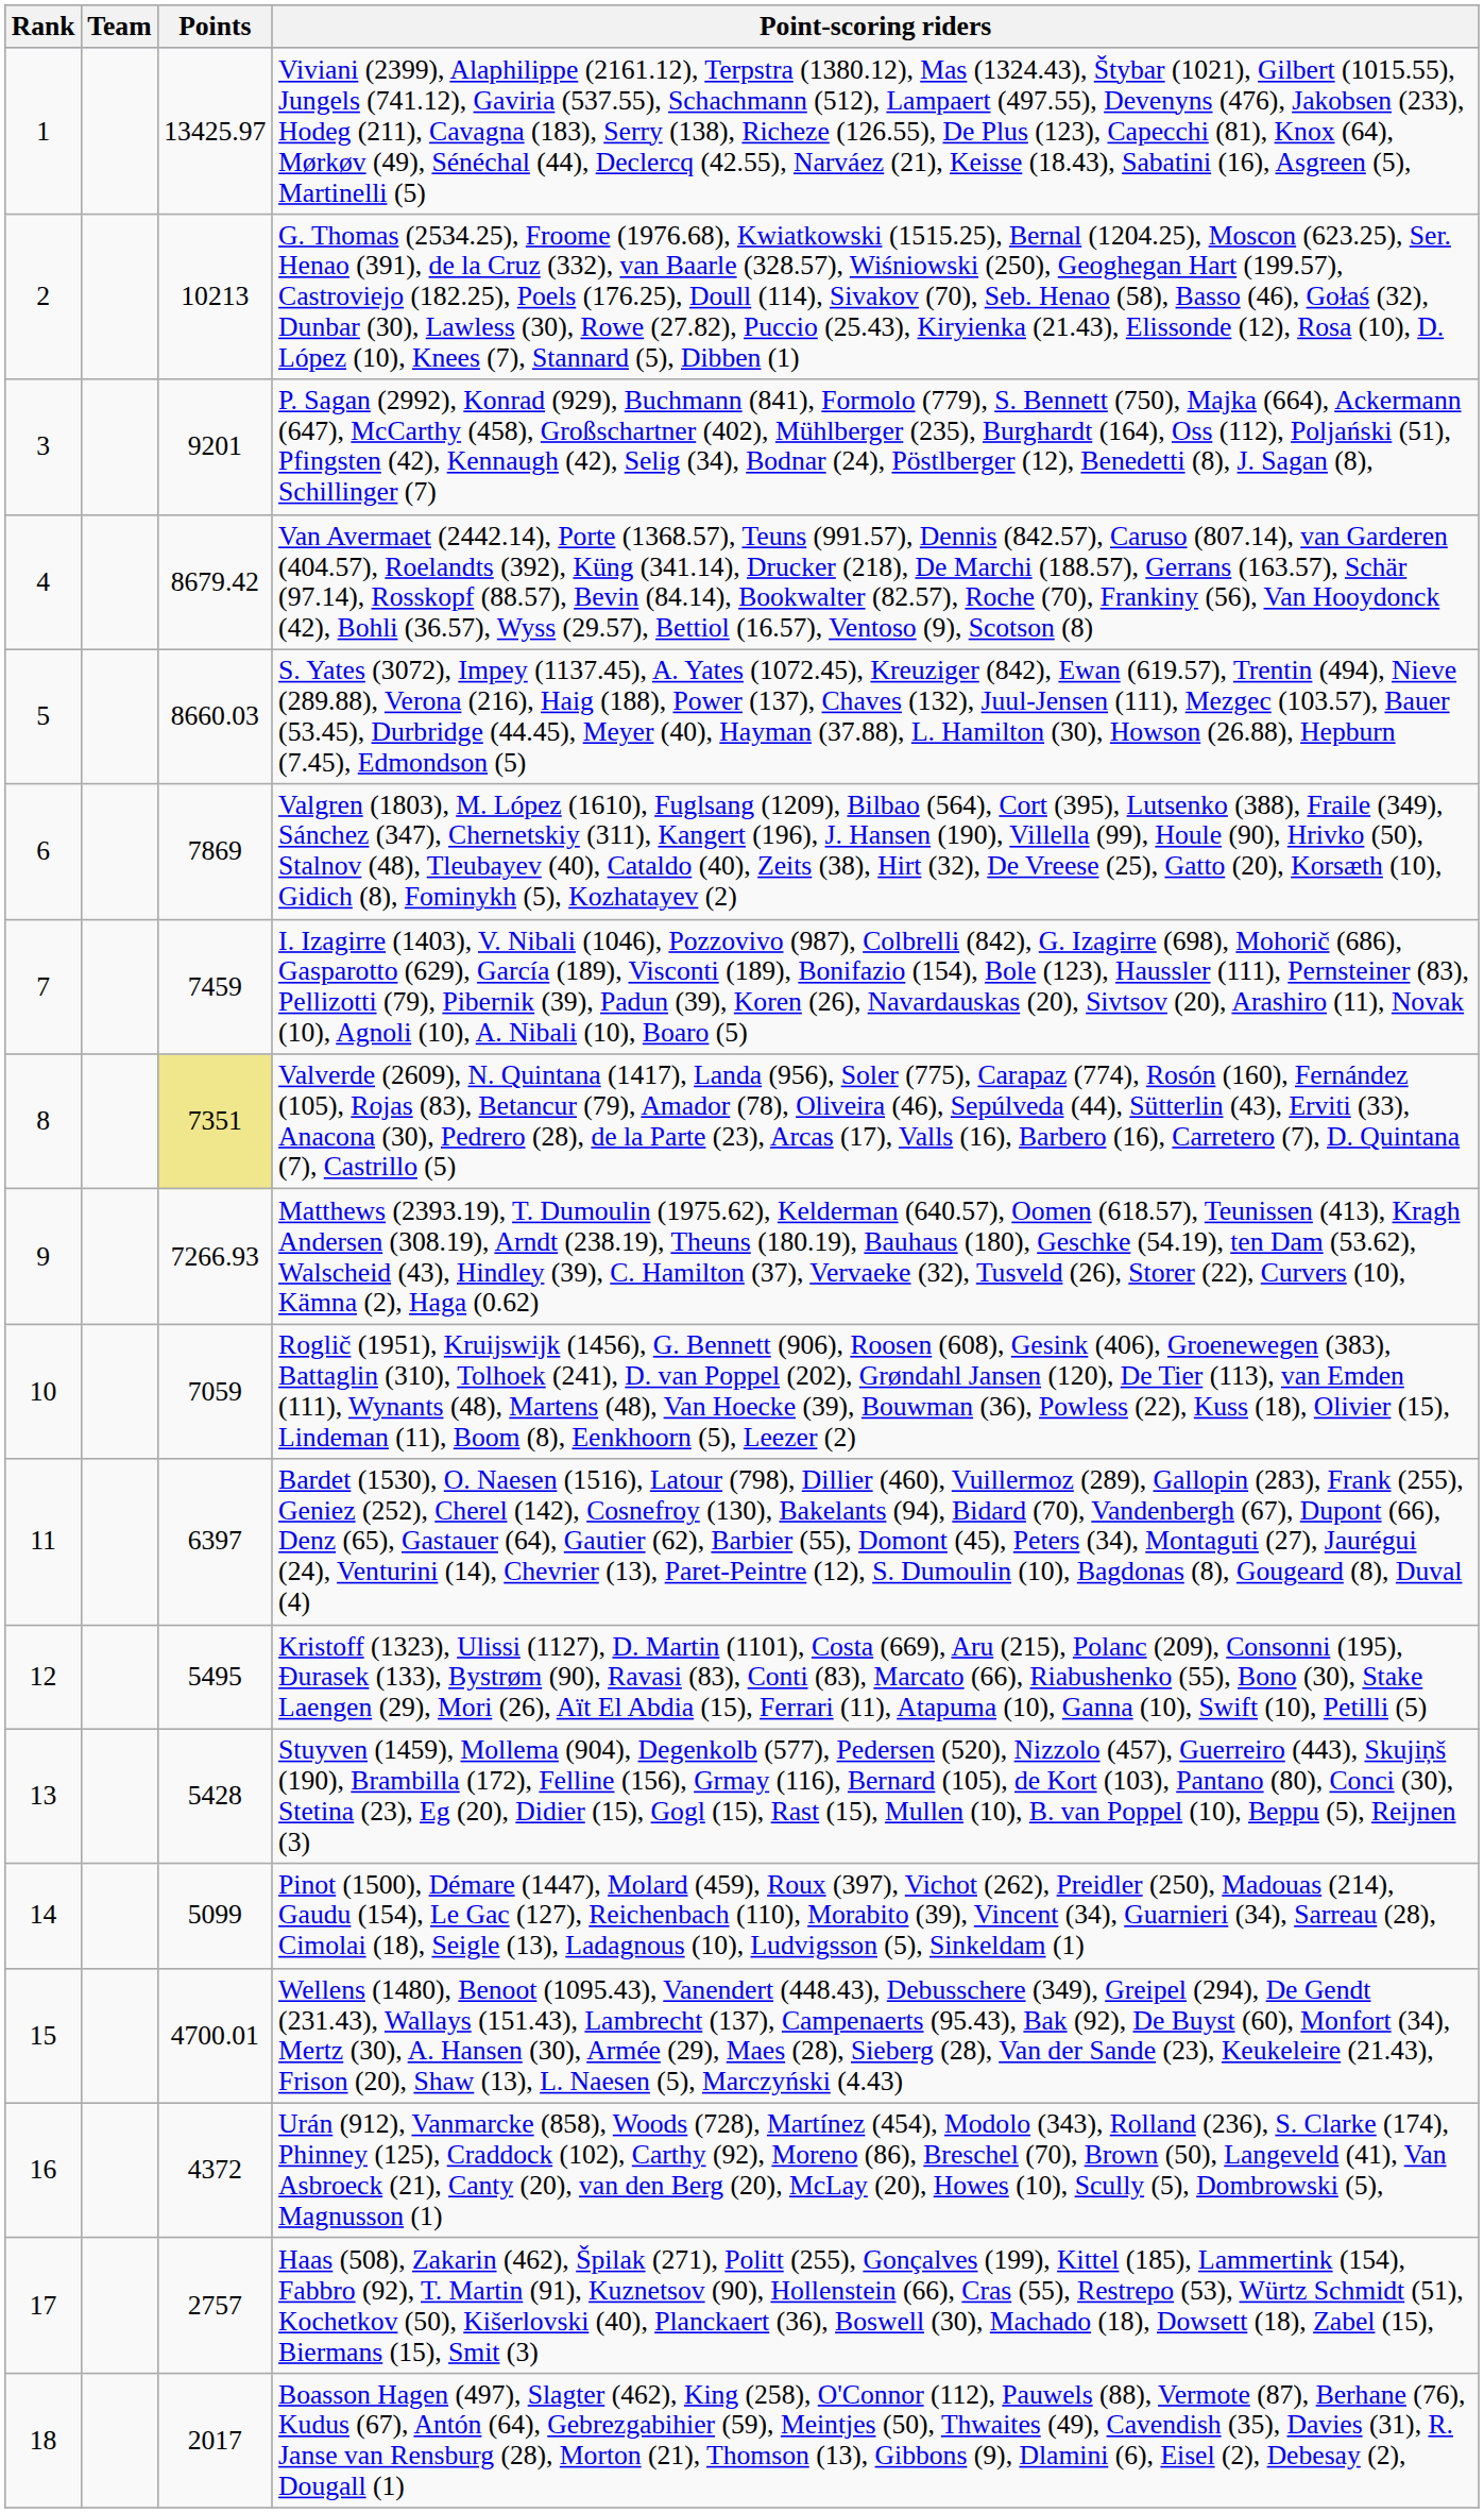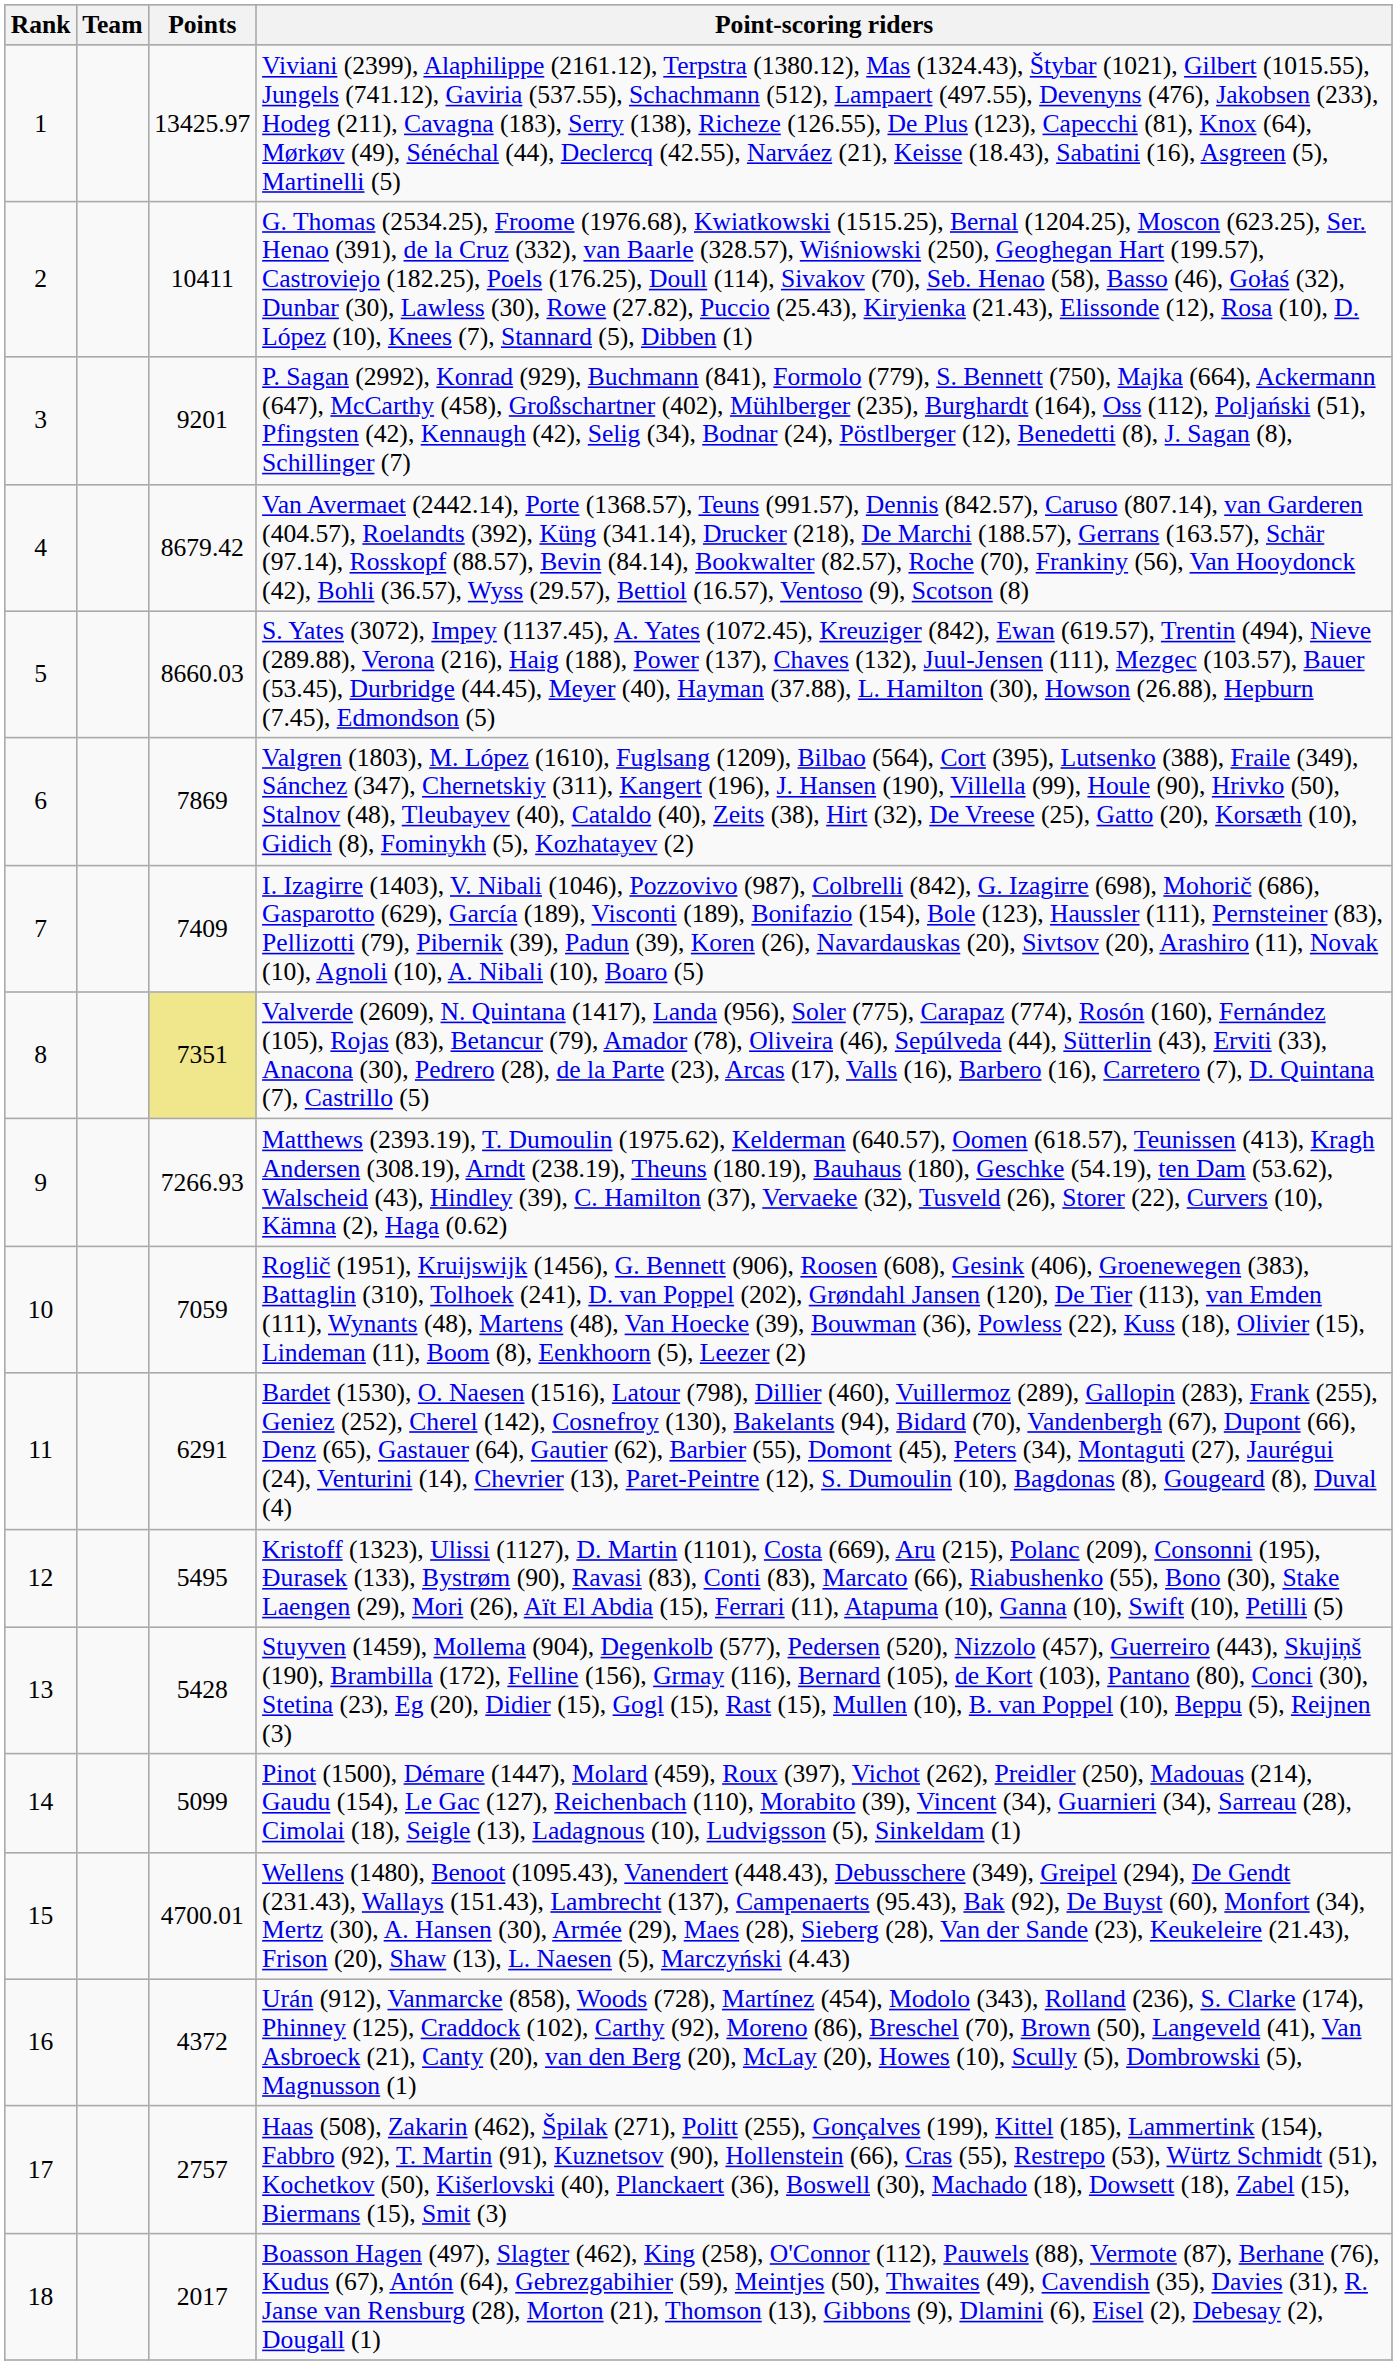row 3 | Points: 10213 -> 10411
row 8 | Points: 7459 -> 7409
row 12 | Points: 6397 -> 6291
